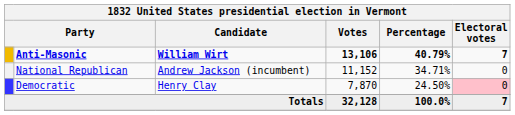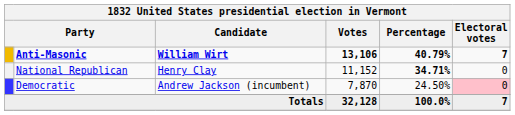National Republican | Candidate: Andrew Jackson (incumbent) -> Henry Clay
National Republican | Percentage: normal -> bold
Democratic | Candidate: Henry Clay -> Andrew Jackson (incumbent)
